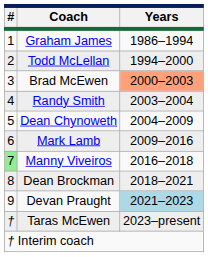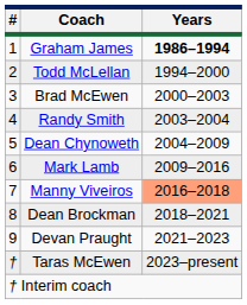Graham James | Years: normal -> bold
Brad McEwen | Years: lightsalmon background -> no background
Manny Viveiros | #: lightgreen background -> no background
Manny Viveiros | Years: no background -> lightsalmon background
Devan Praught | Years: lightblue background -> no background
